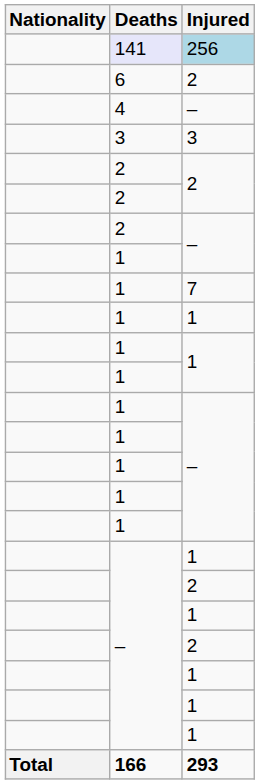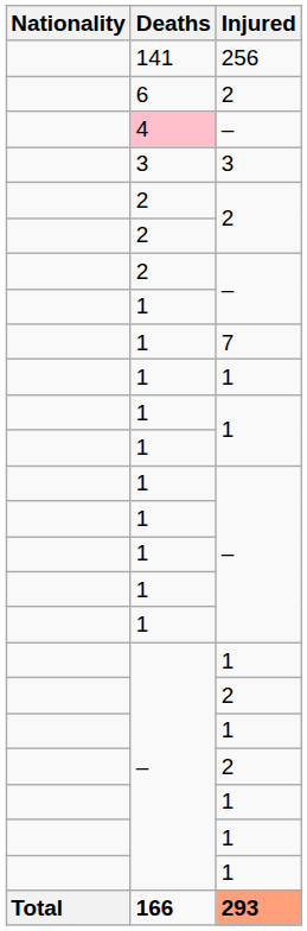141 | Deaths: lavender background -> no background
141 | Injured: lightblue background -> no background
4 | Deaths: no background -> pink background
166 | Injured: no background -> lightsalmon background
